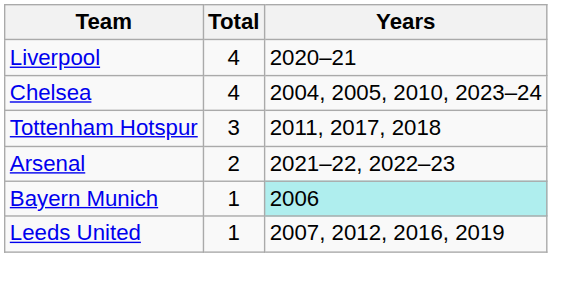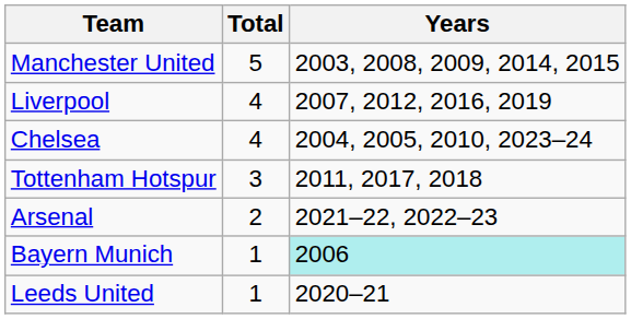+ row: Manchester United | 5 | 2003, 2008, 2009, 2014, 2015
Liverpool | Years: 2020–21 -> 2007, 2012, 2016, 2019
Leeds United | Years: 2007, 2012, 2016, 2019 -> 2020–21
